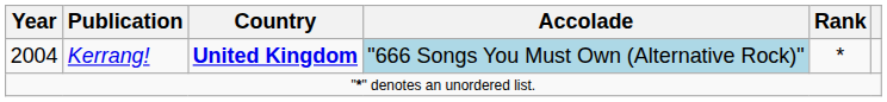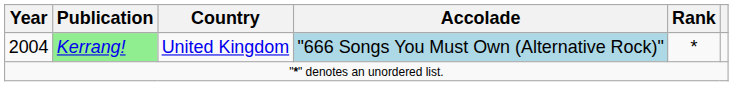2004 | Publication: no background -> lightgreen background
2004 | Country: bold -> normal
